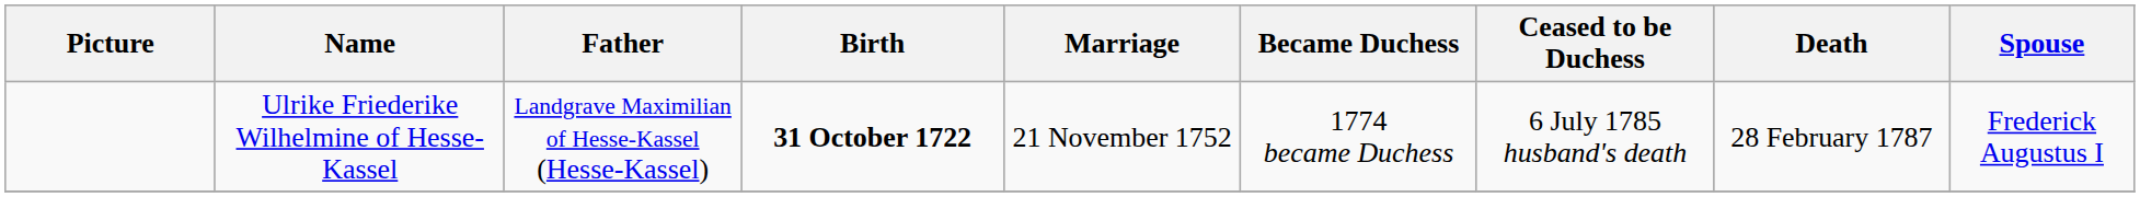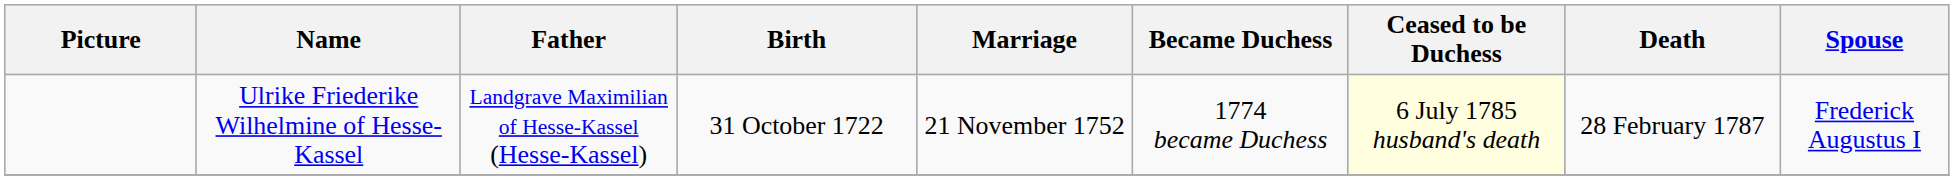Ulrike Friederike Wilhelmine of Hesse-Kassel | Birth: bold -> normal
Ulrike Friederike Wilhelmine of Hesse-Kassel | Ceased to be Duchess: no background -> lightyellow background
